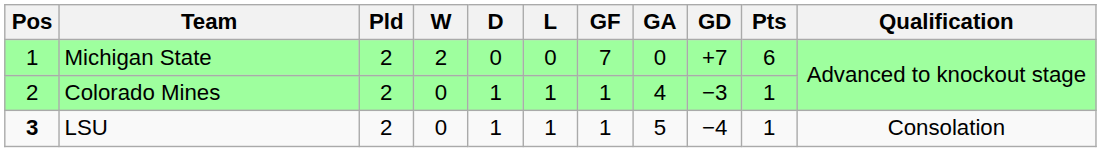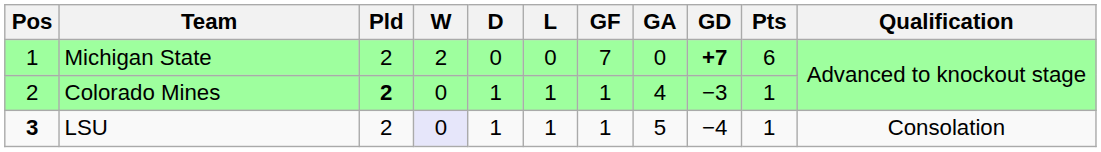Michigan State | GD: normal -> bold
Colorado Mines | Pld: normal -> bold
LSU | W: no background -> lavender background
